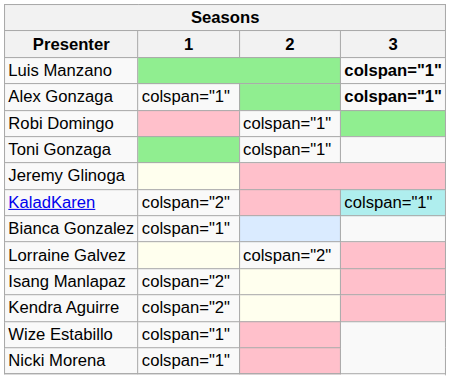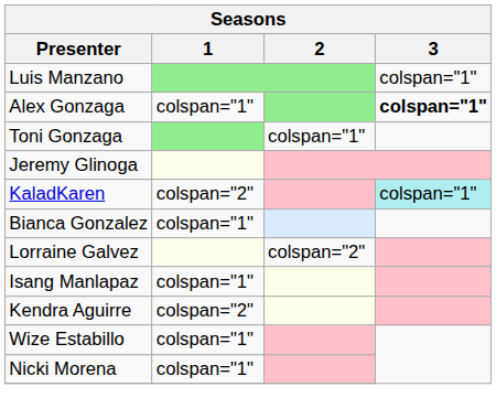Luis Manzano | 3: bold -> normal
- row: Robi Domingo | colspan="1"
Isang Manlapaz | 1: colspan="2" -> colspan="1"
